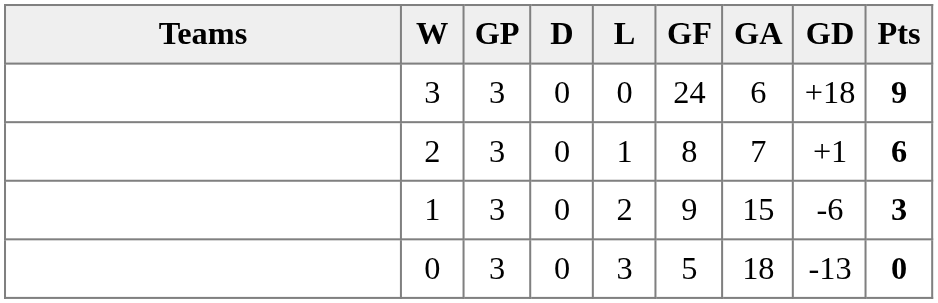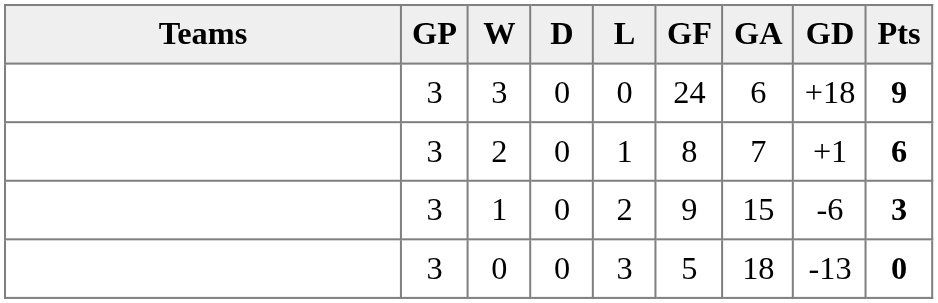columns swapped: GP <-> W
